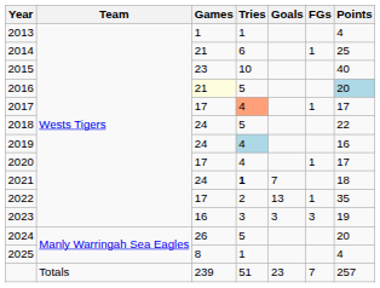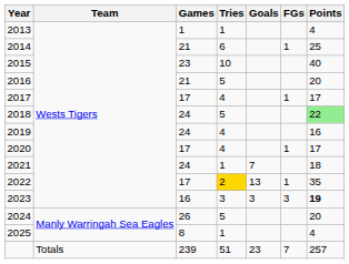2016 | Games: lightyellow background -> no background
2016 | Points: lightblue background -> no background
2017 | Tries: lightsalmon background -> no background
2018 | Points: no background -> lightgreen background
2019 | Tries: lightblue background -> no background
2021 | Tries: bold -> normal
2022 | Tries: no background -> gold background
2023 | Points: normal -> bold
